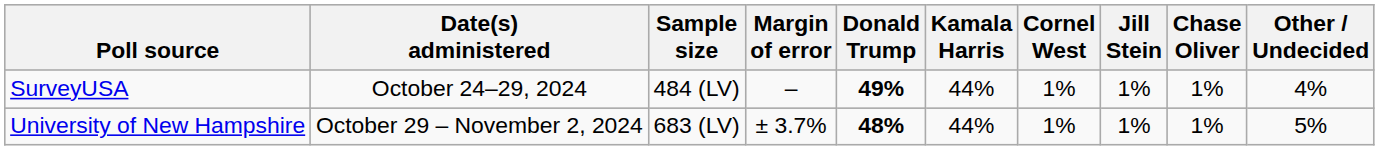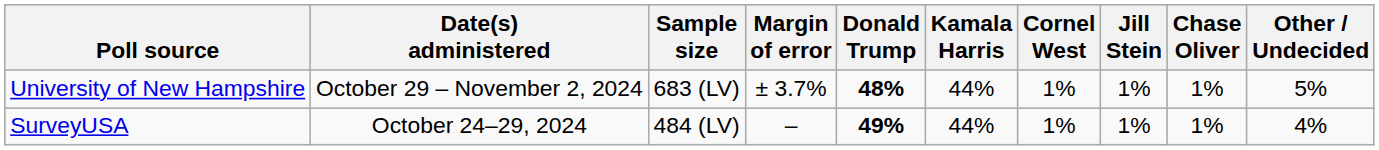rows swapped: University of New Hampshire <-> SurveyUSA
